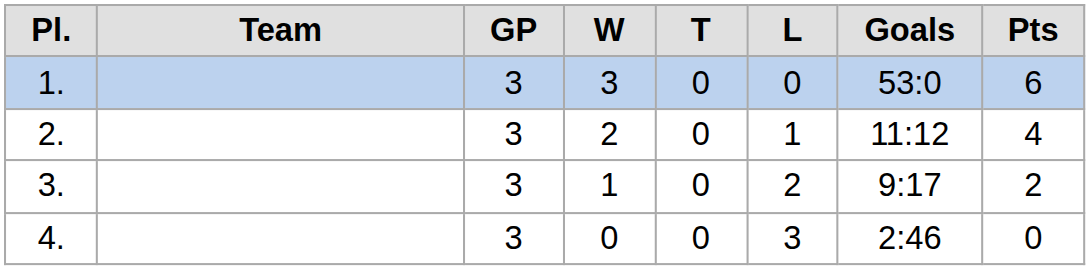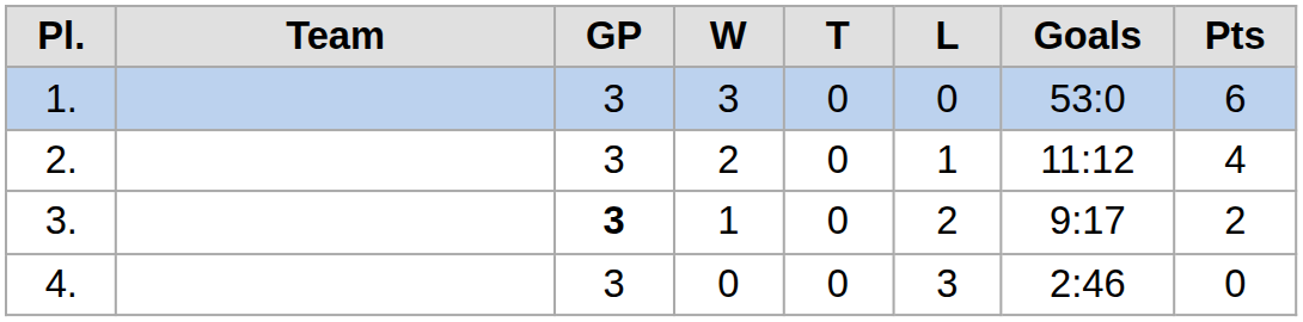3. | column 3: normal -> bold
